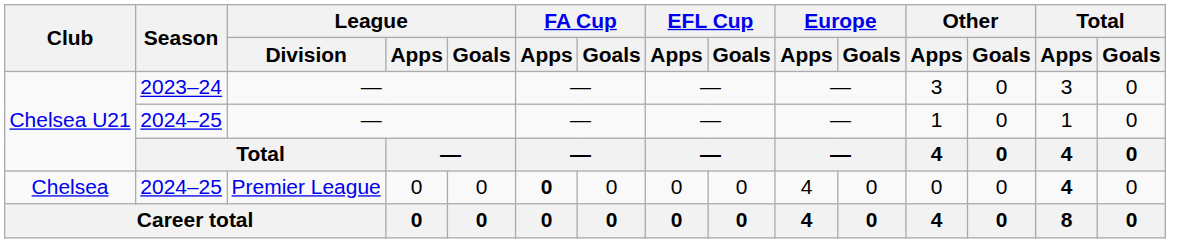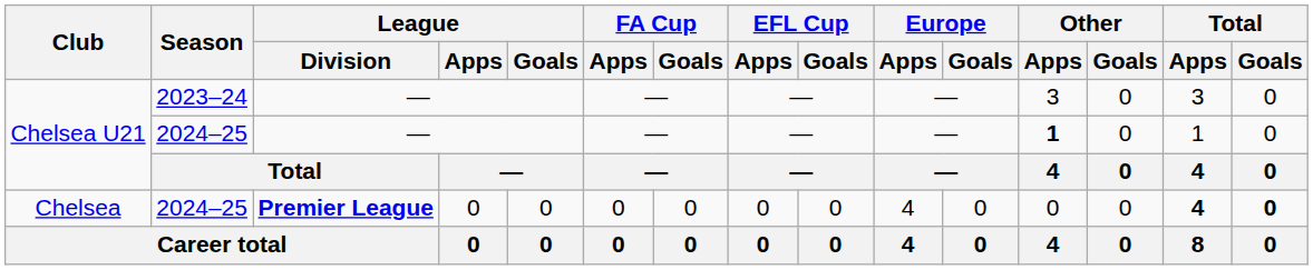Chelsea U21 / 2024–25 | Other / Apps: normal -> bold
Chelsea | League / Division: normal -> bold
Chelsea | FA Cup / Apps: bold -> normal
Chelsea | Total / Goals: normal -> bold
